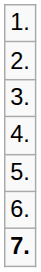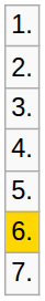row 6 | column 1: no background -> gold background
row 7 | column 1: bold -> normal
